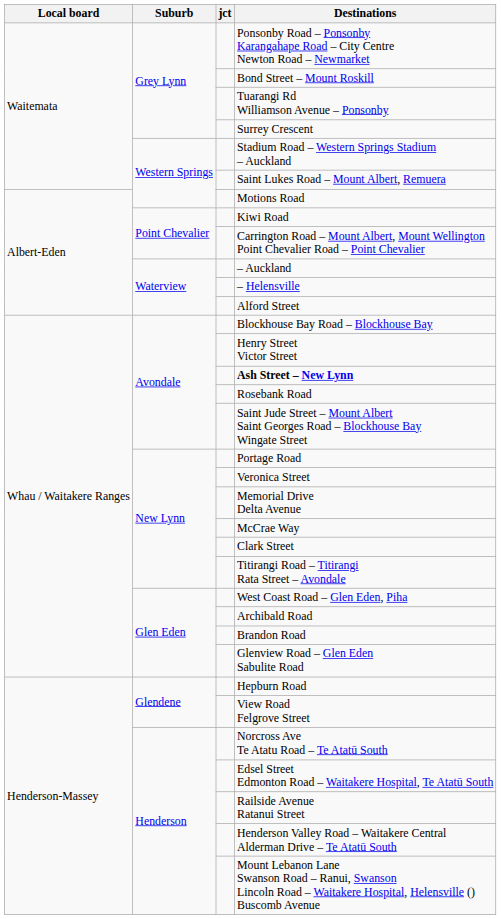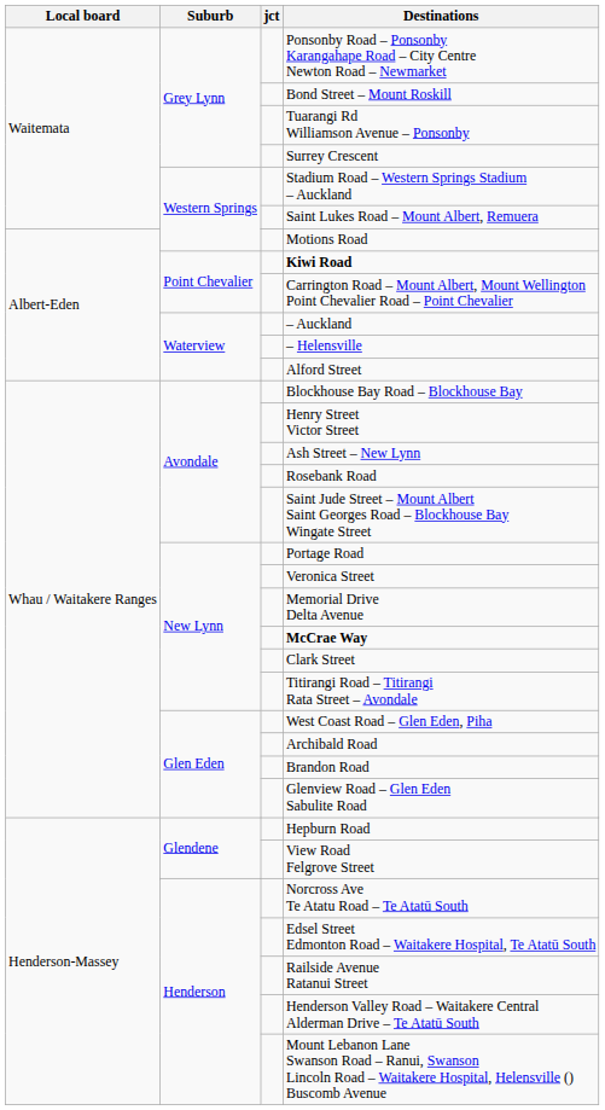Kiwi Road | Destinations: normal -> bold
Ash Street – New Lynn | Destinations: bold -> normal
McCrae Way | Destinations: normal -> bold
